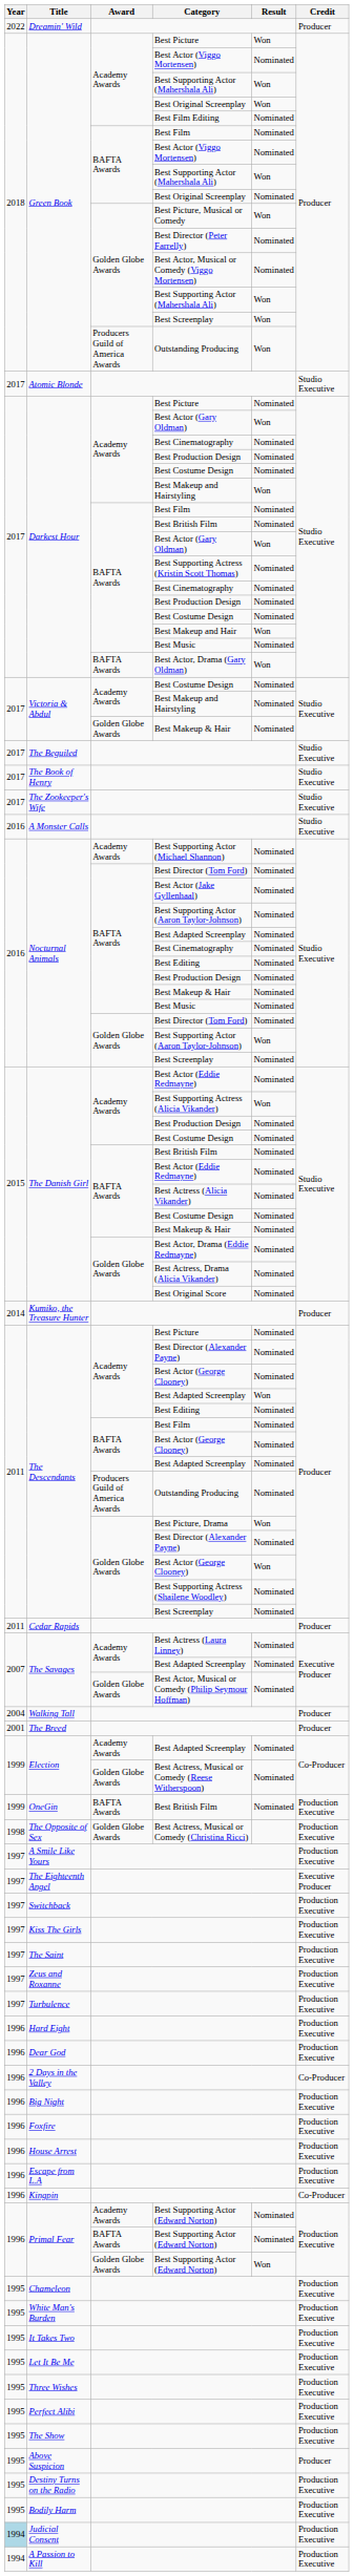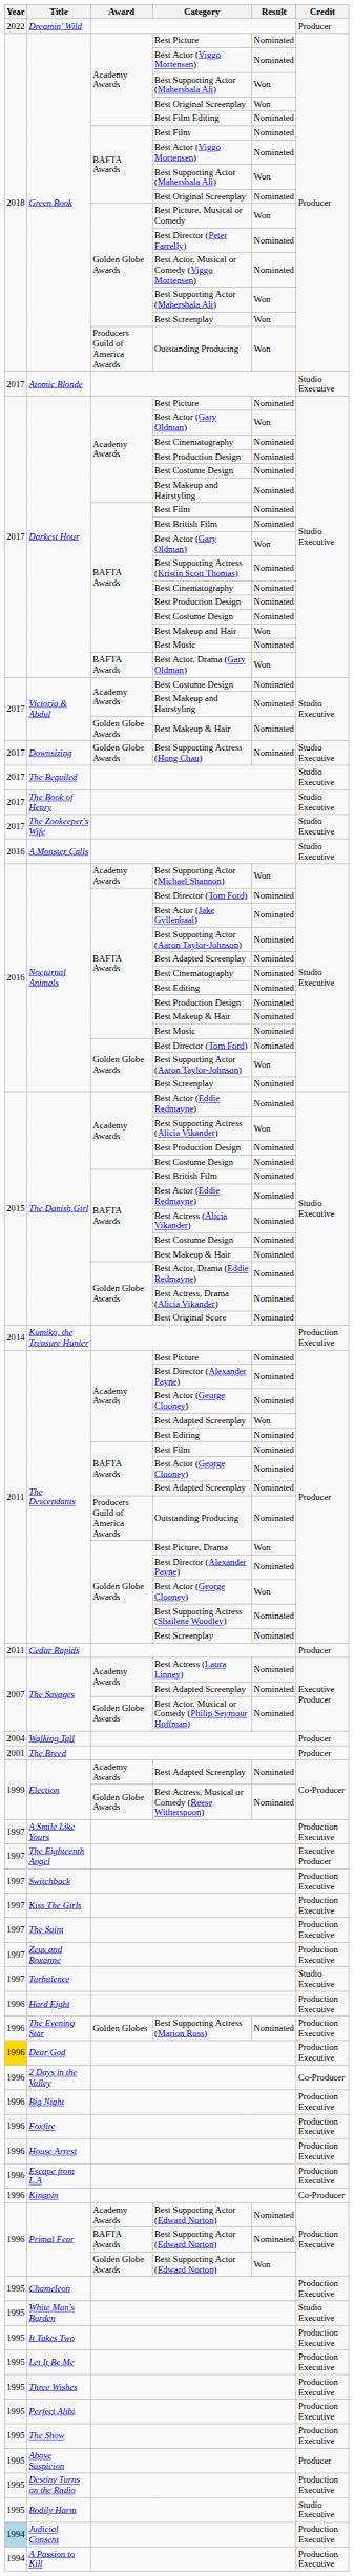Green Book / Best Picture | Result: Won -> Nominated
Darkest Hour / Best Makeup and Hairstyling | Result: Won -> Nominated
+ row: 2017 | Downsizing | Golden Globe Awards | Best Supporting Actress (Hong Chau) | Nominated | Studio Executive
Nocturnal Animals / Best Supporting Actor (Michael Shannon) | Result: Nominated -> Won
Kumiko, the Treasure Hunter | Credit: Producer -> Production Executive
- row: 1999 | OneGin | BAFTA Awards | Best British Film | Nominated | Production Executive
- row: 1998 | The Opposite of Sex | Golden Globe Awards | Best Actress, Musical or Comedy (Christina Ricci) | Production Executive
Turbulence | Credit: Production Executive -> Studio Executive
+ row: 1996 | The Evening Star | Golden Globes | Best Supporting Actress (Marion Ross) | Nominated | Production Executive
Dear God | Year: no background -> gold background
White Man's Burden | Credit: Production Executive -> Studio Executive
Bodily Harm | Credit: Production Executive -> Studio Executive
